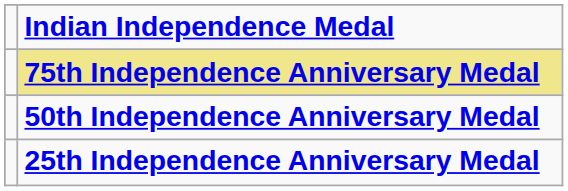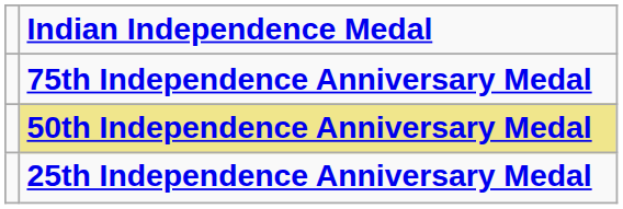75th Independence Anniversary Medal | Indian Independence Medal: khaki background -> no background
50th Independence Anniversary Medal | Indian Independence Medal: no background -> khaki background
